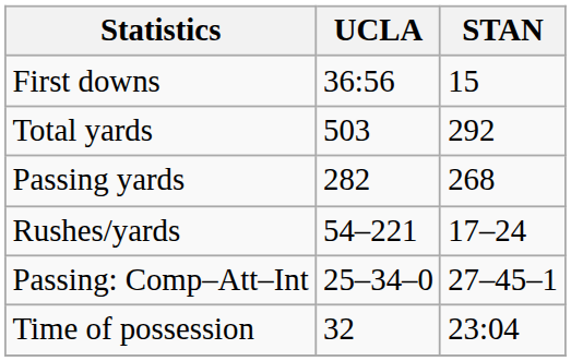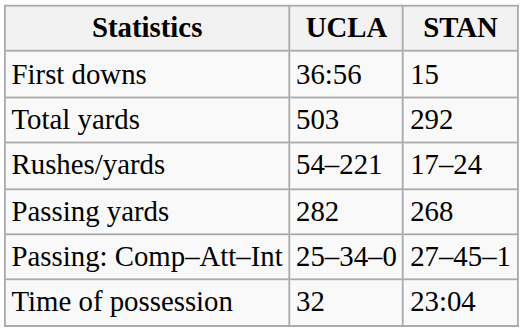rows swapped: Rushes/yards <-> Passing yards
